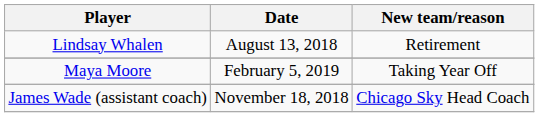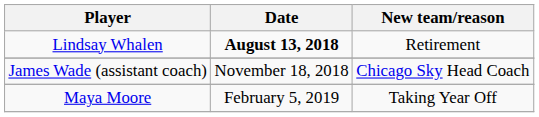Lindsay Whalen | Date: normal -> bold
rows swapped: James Wade (assistant coach) <-> Maya Moore
